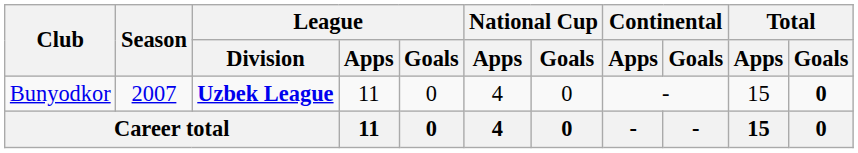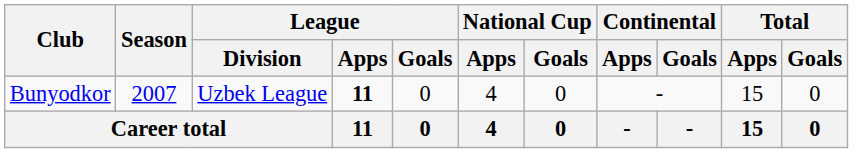Bunyodkor | League / Division: bold -> normal
Bunyodkor | League / Apps: normal -> bold
Bunyodkor | Total / Goals: bold -> normal
